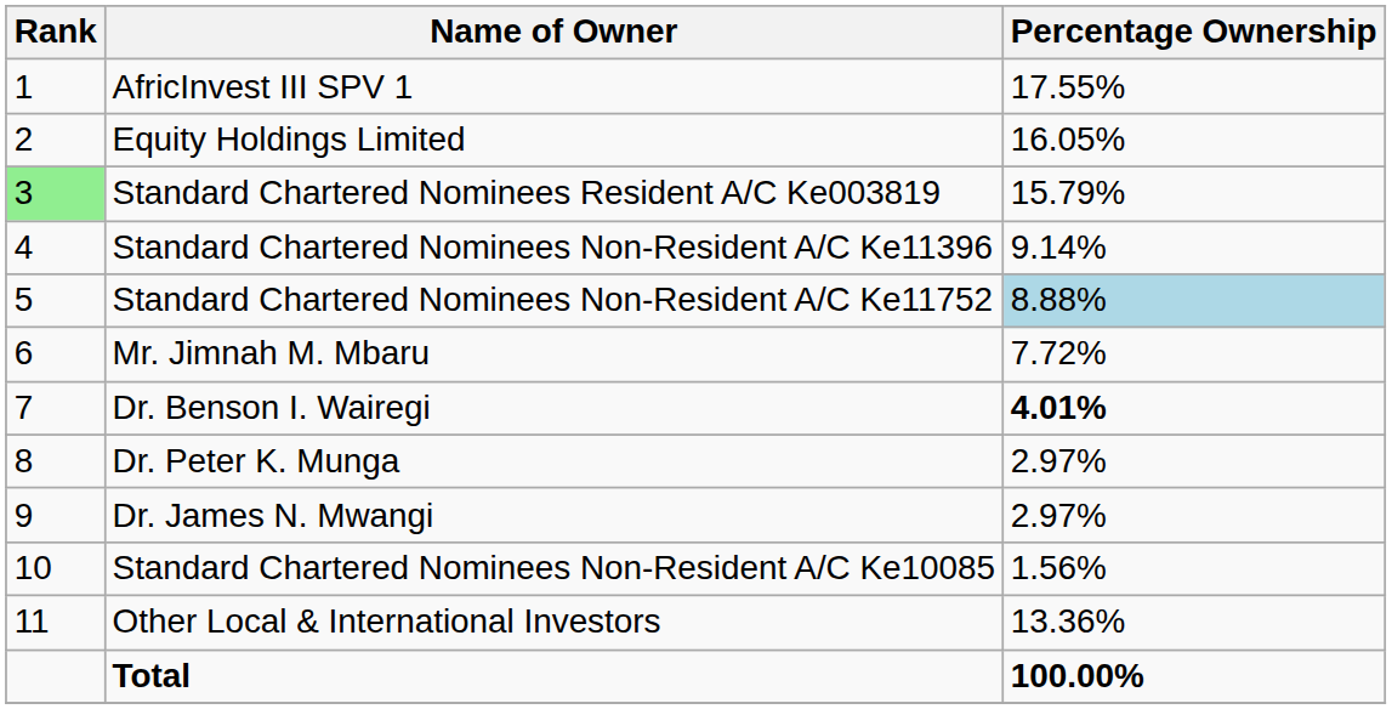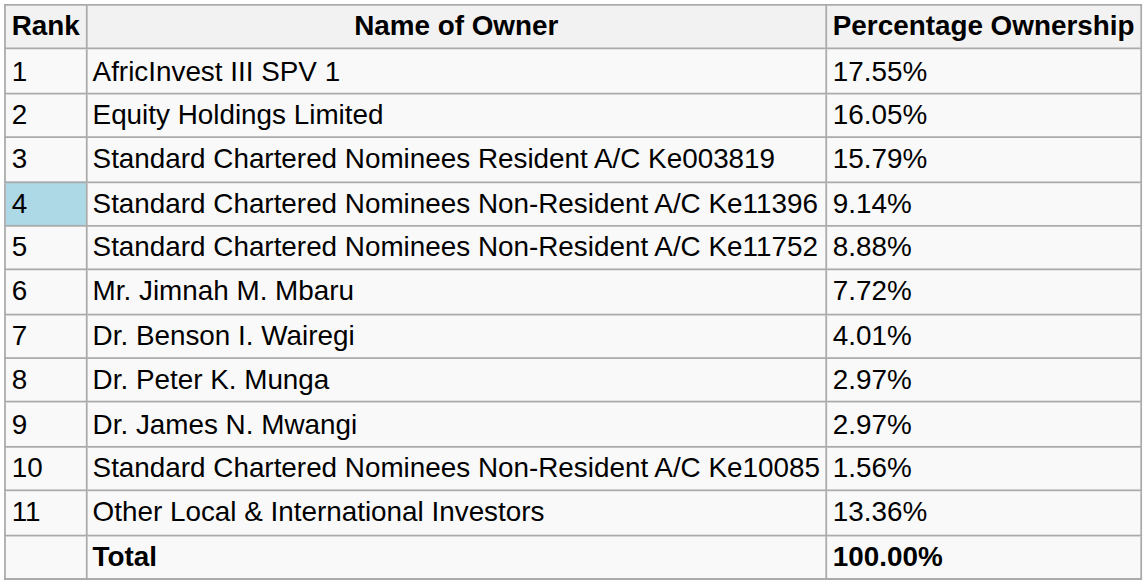Standard Chartered Nominees Resident A/C Ke003819 | Rank: lightgreen background -> no background
Standard Chartered Nominees Non-Resident A/C Ke11396 | Rank: no background -> lightblue background
Standard Chartered Nominees Non-Resident A/C Ke11752 | Percentage Ownership: lightblue background -> no background
Dr. Benson I. Wairegi | Percentage Ownership: bold -> normal
